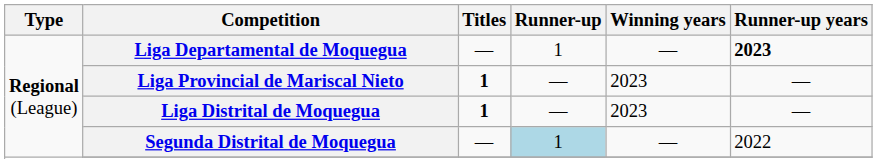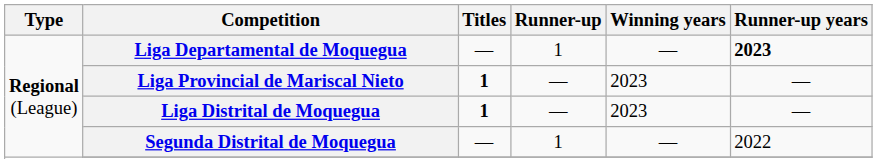Segunda Distrital de Moquegua | Runner-up: lightblue background -> no background
